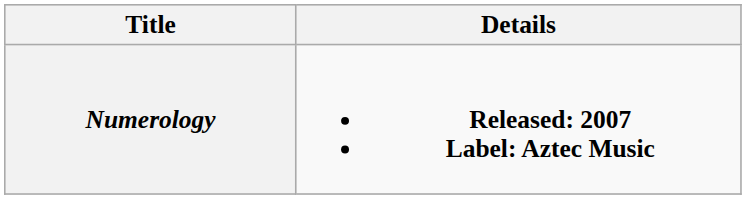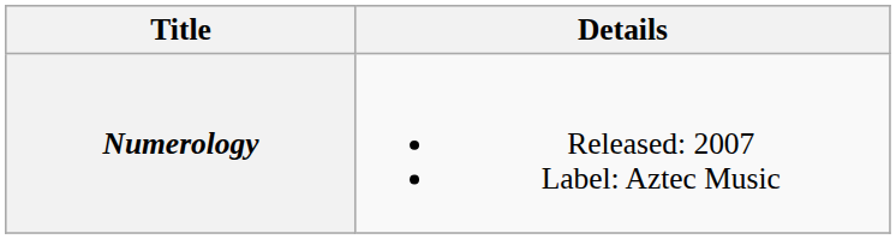Numerology | Details: bold -> normal
